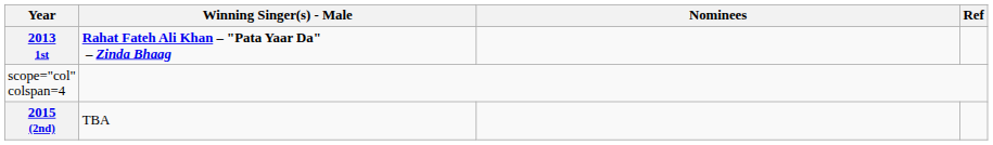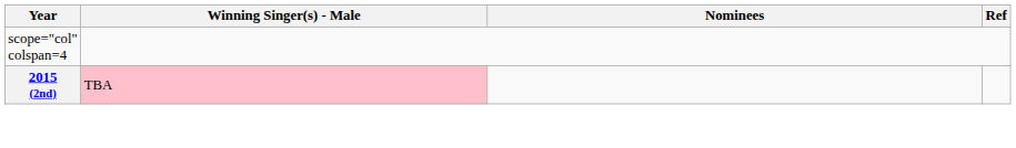- row: 2013 1st | Rahat Fateh Ali Khan – "Pata Yaar Da" – Zinda Bhaag
2015 (2nd) | Winning Singer(s) - Male: no background -> pink background
